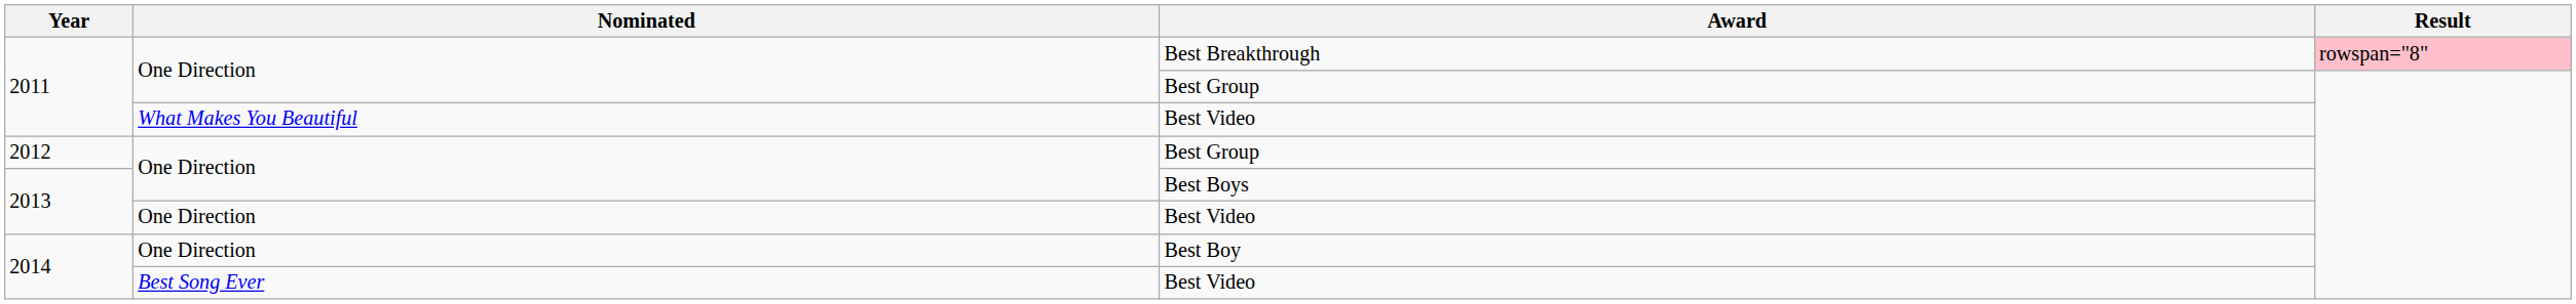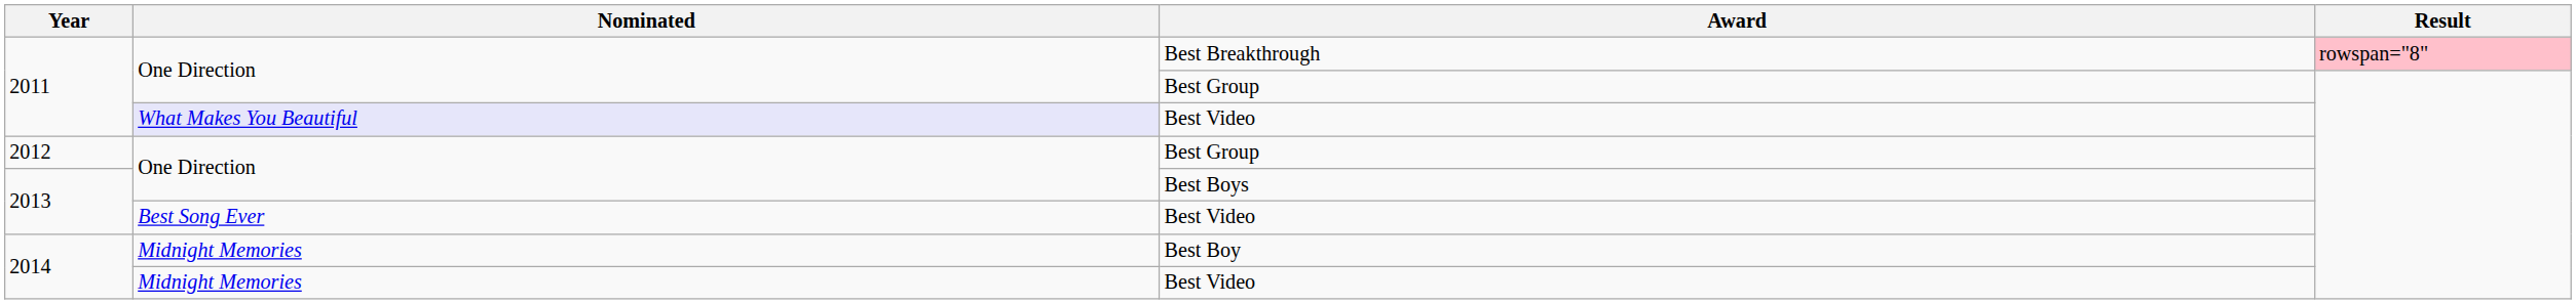2011 / Best Video | Nominated: no background -> lavender background
2013 / Best Video | Nominated: One Direction -> Best Song Ever
Best Boy | Nominated: One Direction -> Midnight Memories
2014 / Best Video | Nominated: Best Song Ever -> Midnight Memories
